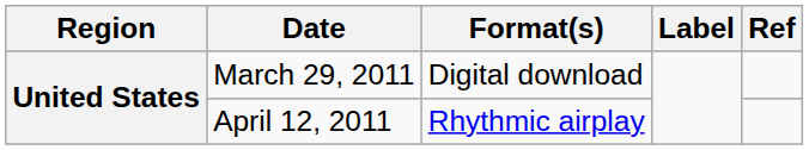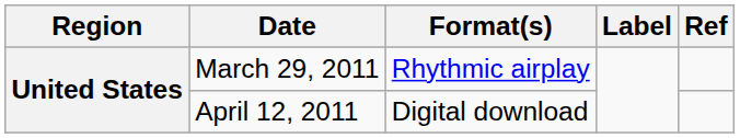March 29, 2011 | Format(s): Digital download -> Rhythmic airplay
April 12, 2011 | Format(s): Rhythmic airplay -> Digital download
